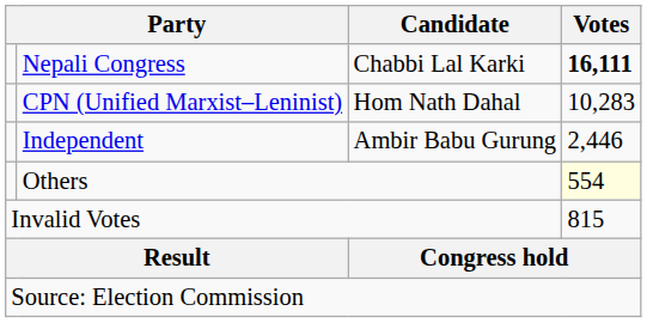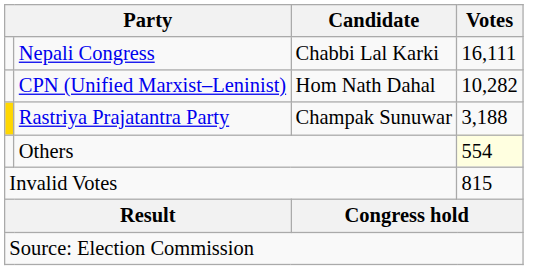Nepali Congress | Votes: bold -> normal
CPN (Unified Marxist–Leninist) | Votes: 10,283 -> 10,282
+ row: Rastriya Prajatantra Party | Champak Sunuwar | 3,188
- row: Independent | Ambir Babu Gurung | 2,446
